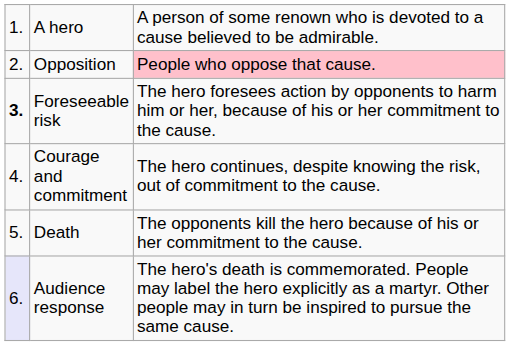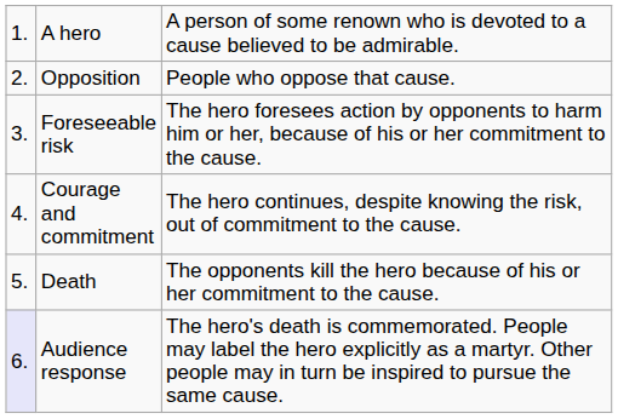Opposition | column 3: pink background -> no background
Foreseeable risk | column 1: bold -> normal
